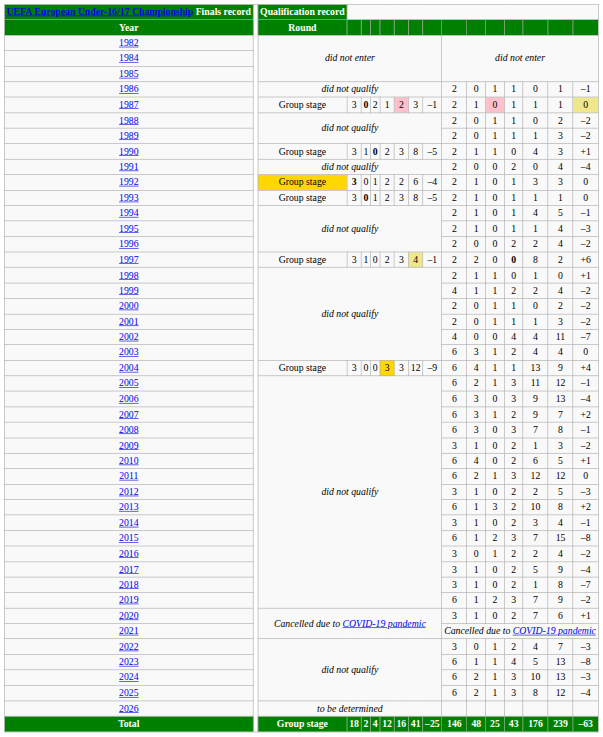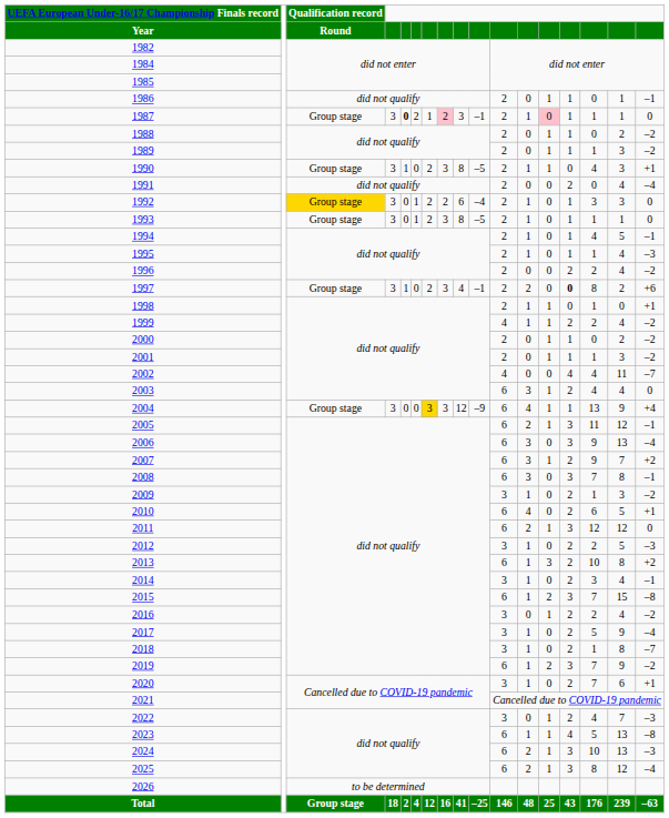1987 | column 17: khaki background -> no background
1990 | column 6: bold -> normal
1992 | column 4: bold -> normal
1993 | column 5: bold -> normal
1997 | column 9: khaki background -> no background
